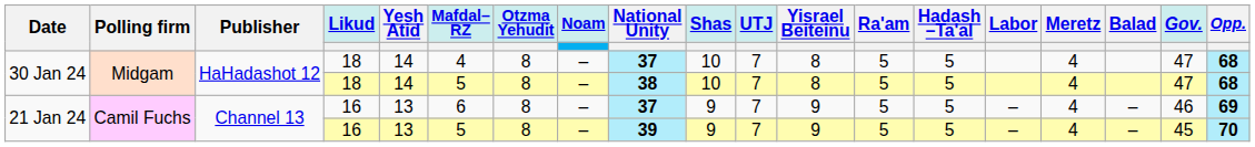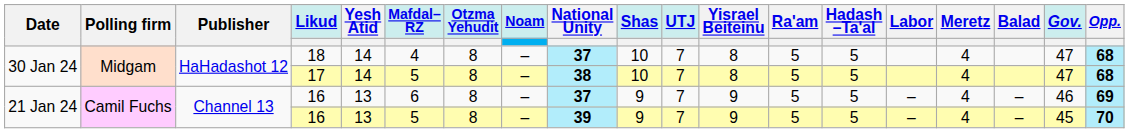row 4 | Likud: 18 -> 17
